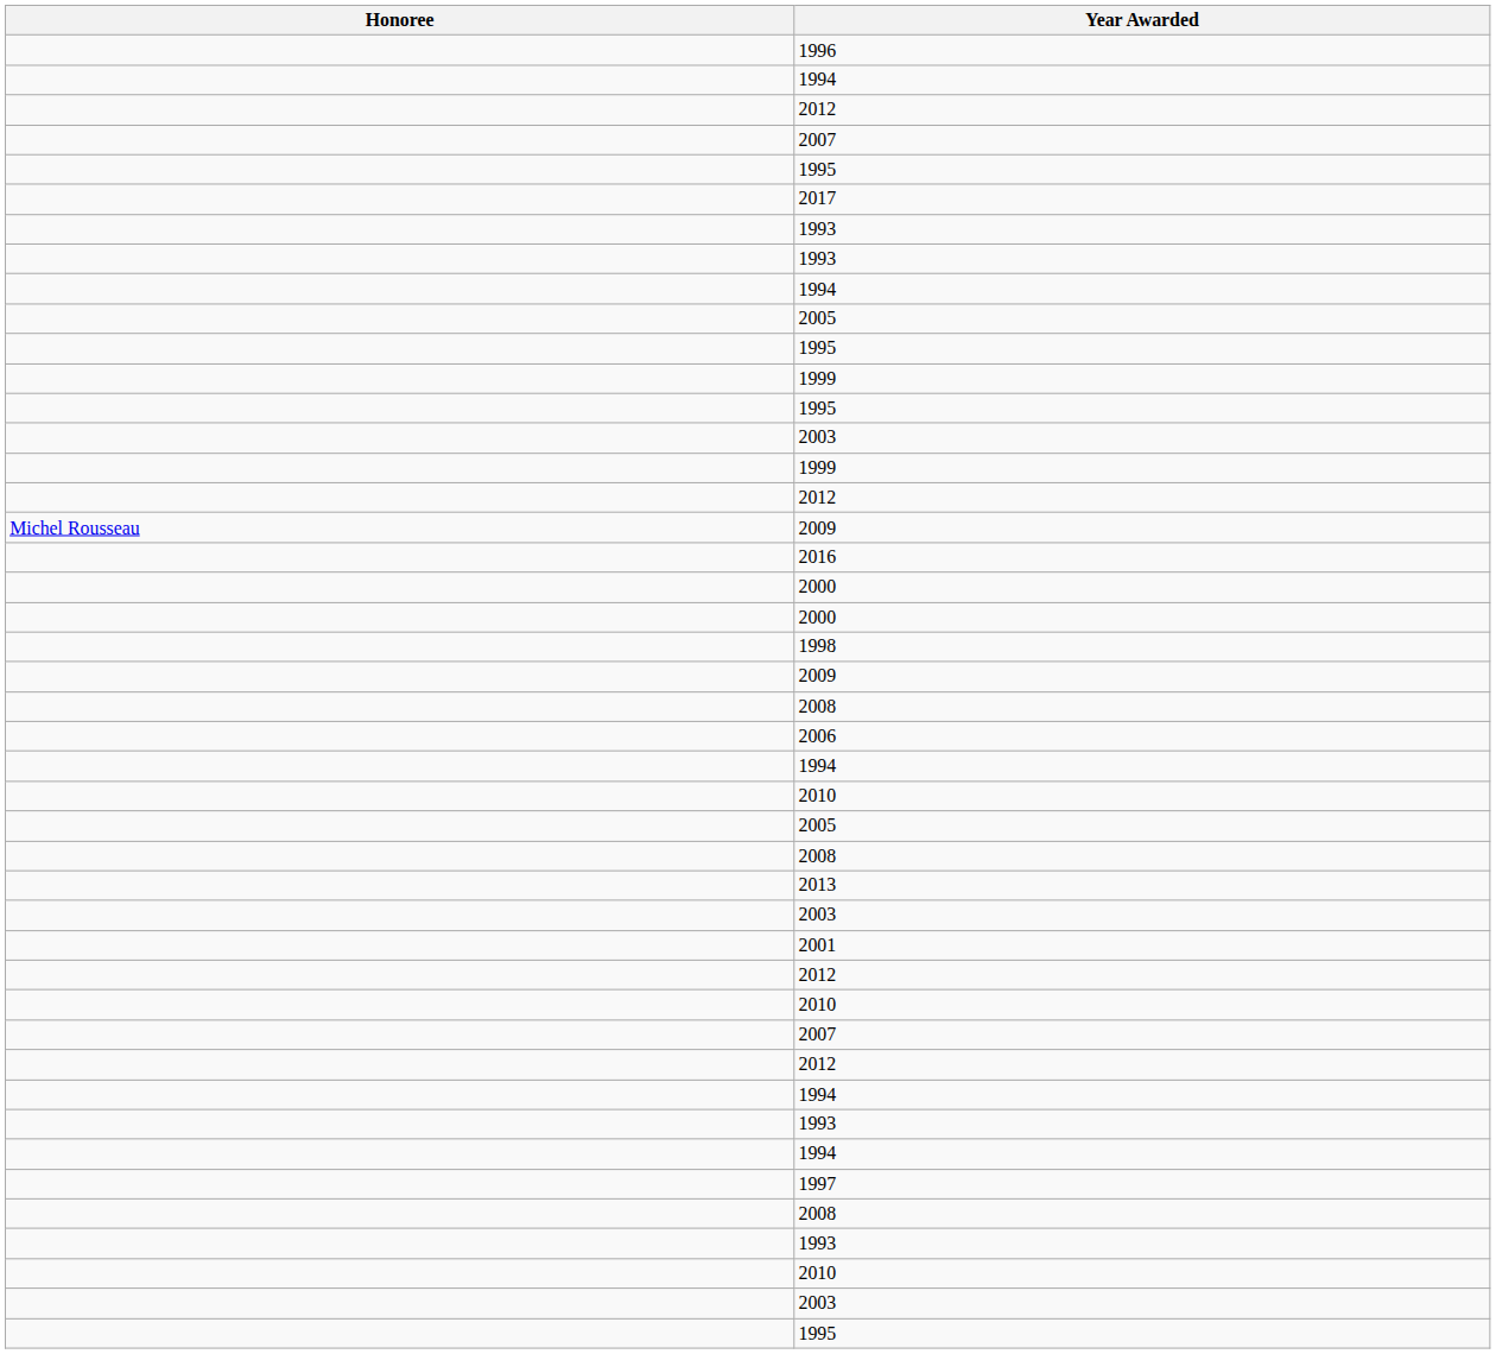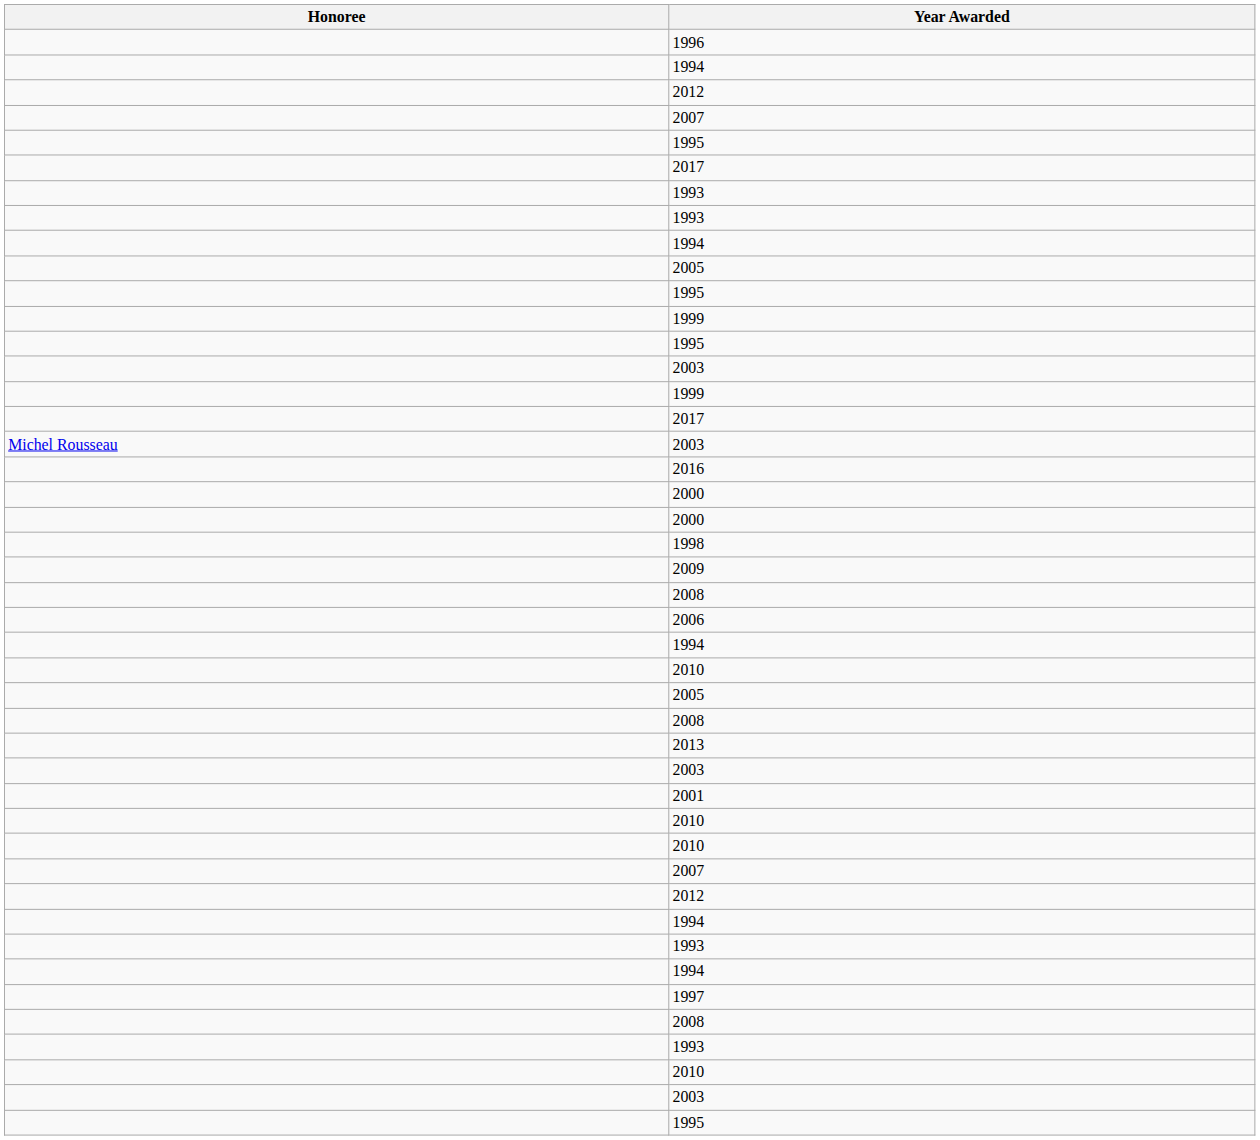row 17 | Year Awarded: 2012 -> 2017
row 18 | Year Awarded: 2009 -> 2003
row 33 | Year Awarded: 2012 -> 2010
